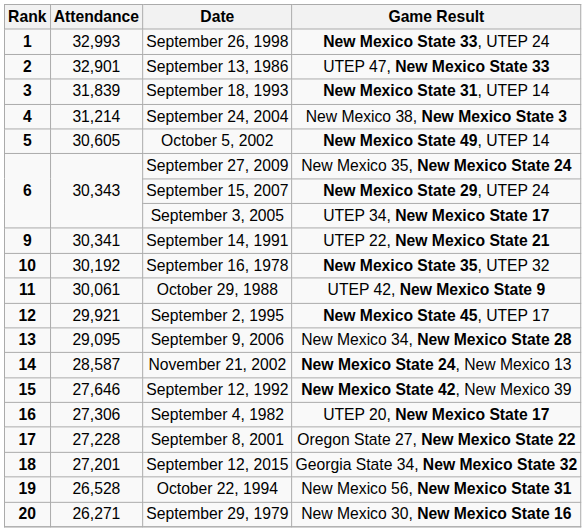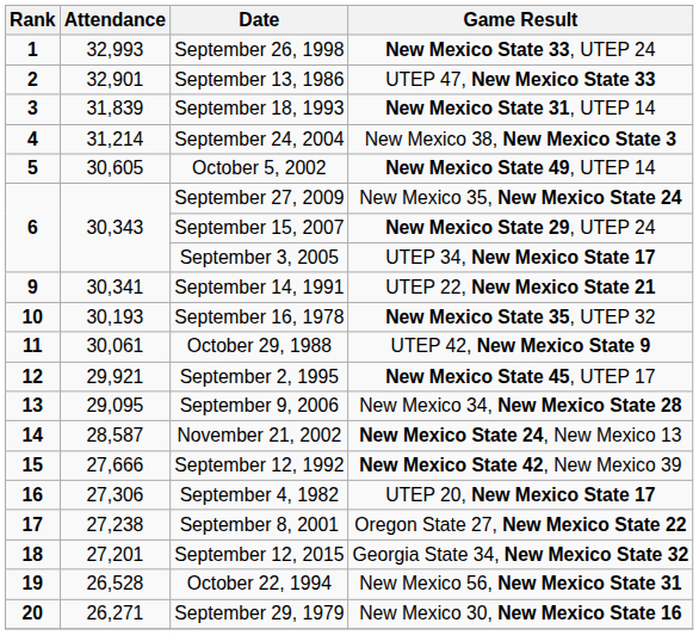September 16, 1978 | Attendance: 30,192 -> 30,193
September 12, 1992 | Attendance: 27,646 -> 27,666
September 8, 2001 | Attendance: 27,228 -> 27,238
